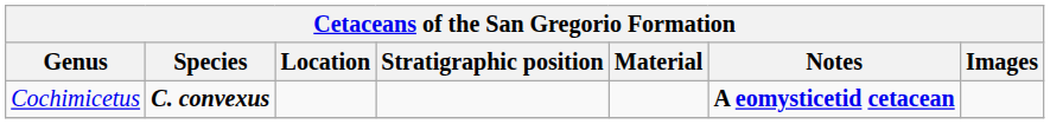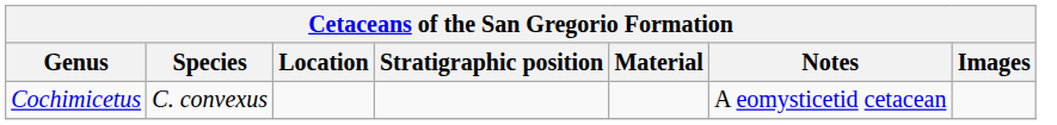Cochimicetus | Species: bold -> normal
Cochimicetus | Notes: bold -> normal
